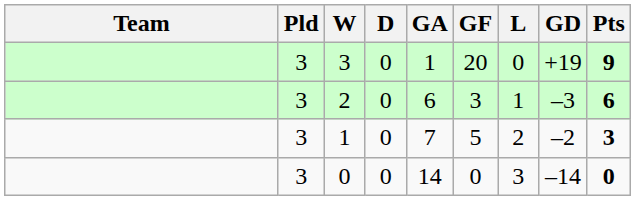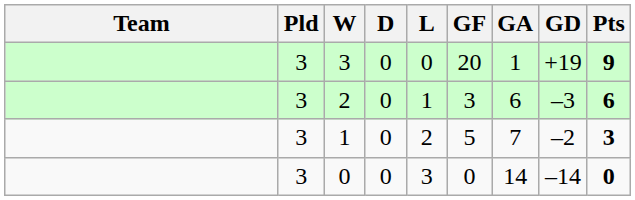columns swapped: L <-> GA
